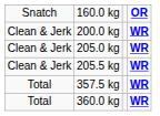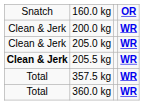205.0 kg | column 4: lightyellow background -> no background
205.5 kg | column 1: normal -> bold
